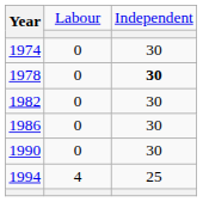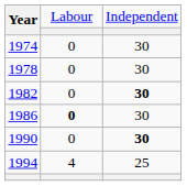1978 | column 3: bold -> normal
1982 | column 3: normal -> bold
1986 | column 2: normal -> bold
1990 | column 3: normal -> bold
